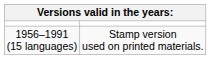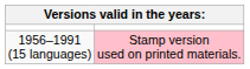1956–1991 (15 languages) | column 2: no background -> pink background
